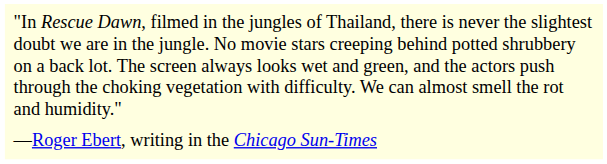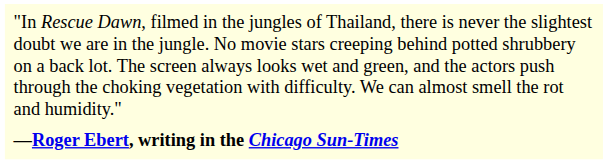row 2 | column 1: normal -> bold
